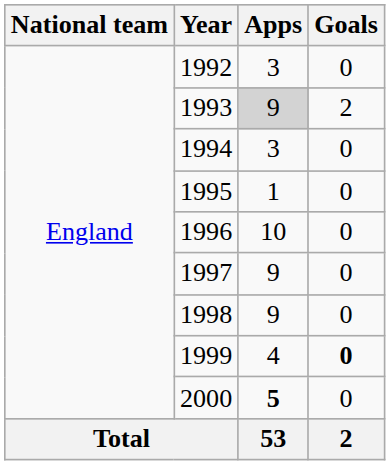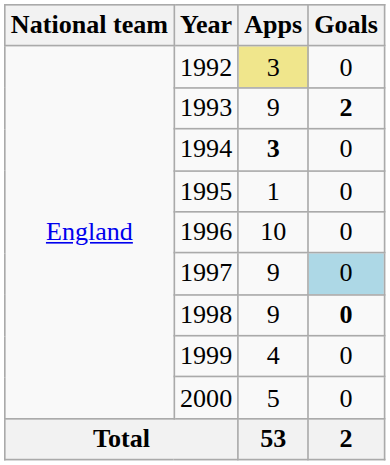1992 | Apps: no background -> khaki background
1993 | Apps: lightgrey background -> no background
1993 | Goals: normal -> bold
1994 | Apps: normal -> bold
1997 | Goals: no background -> lightblue background
1998 | Goals: normal -> bold
1999 | Goals: bold -> normal
2000 | Apps: bold -> normal
